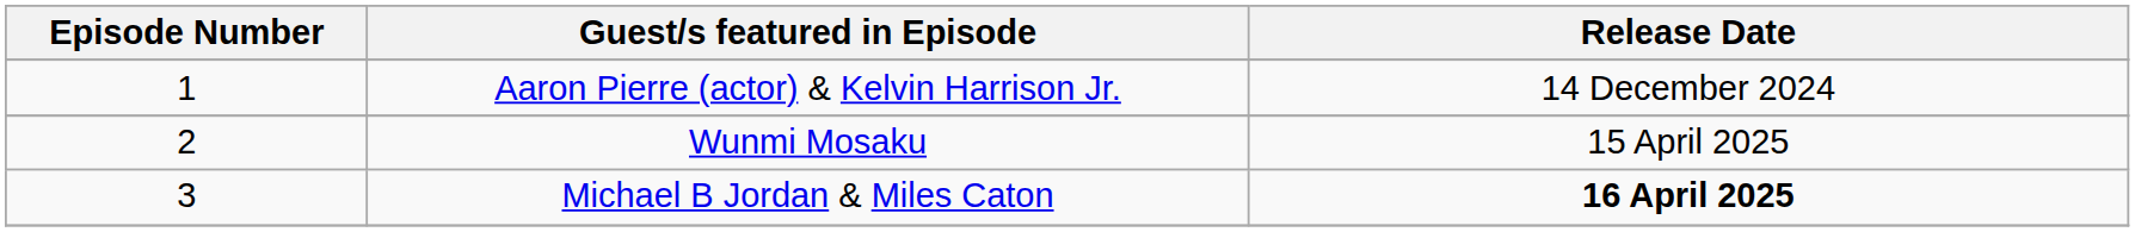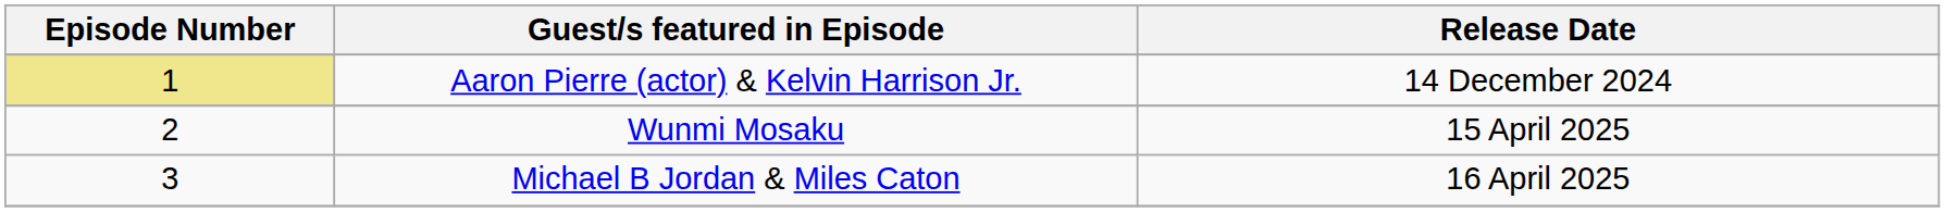Aaron Pierre (actor) & Kelvin Harrison Jr. | Episode Number: no background -> khaki background
Michael B Jordan & Miles Caton | Release Date: bold -> normal
